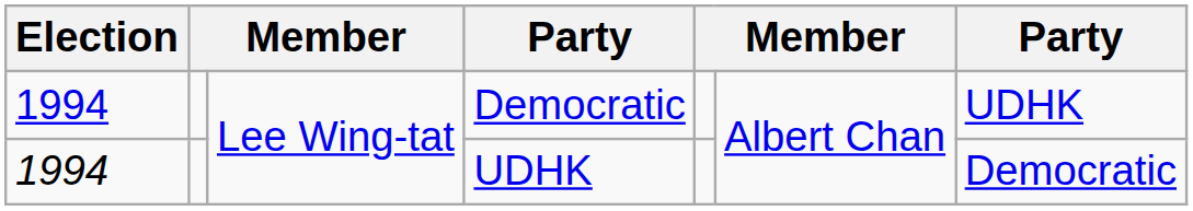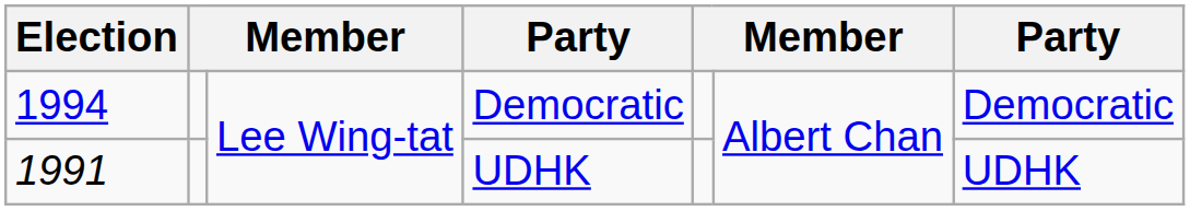row 2 | column 7: UDHK -> Democratic
row 3 | Election: 1994 -> 1991
row 3 | column 7: Democratic -> UDHK
